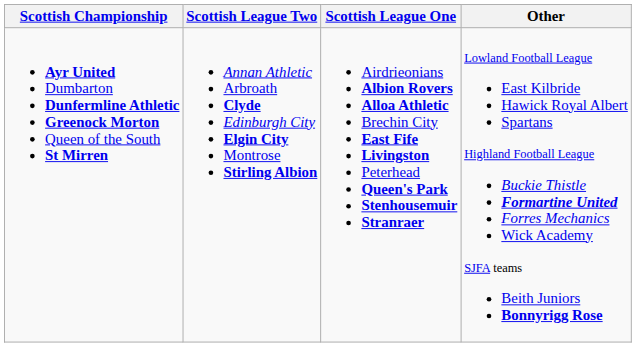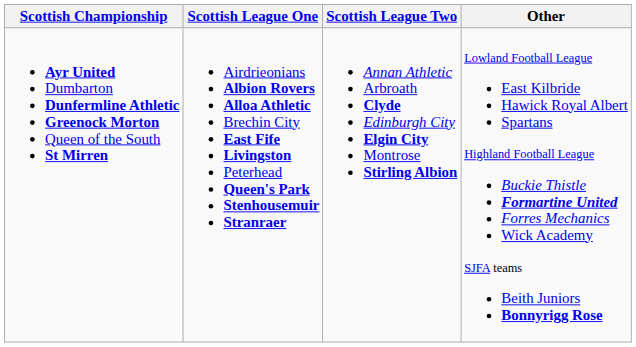columns swapped: Scottish League One <-> Scottish League Two
